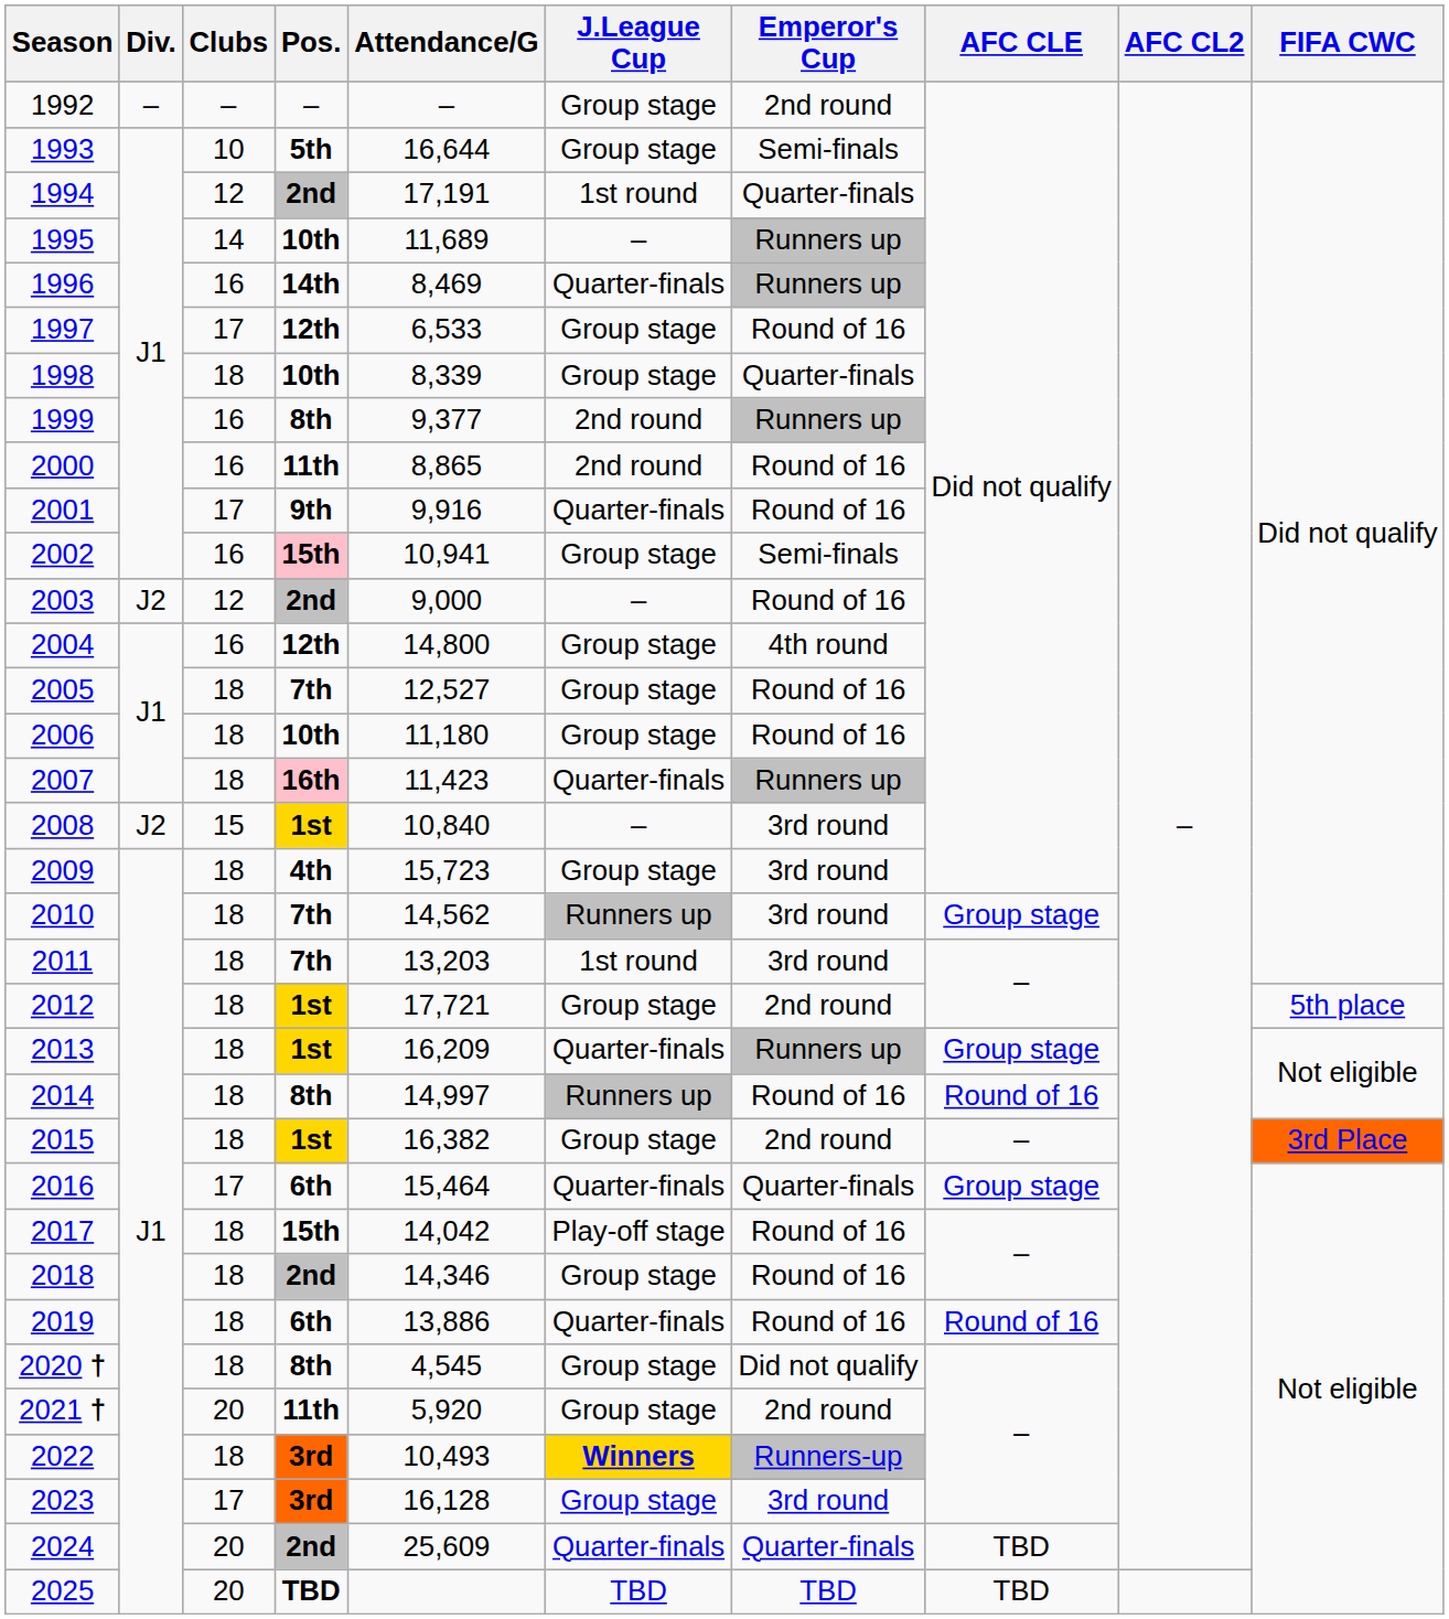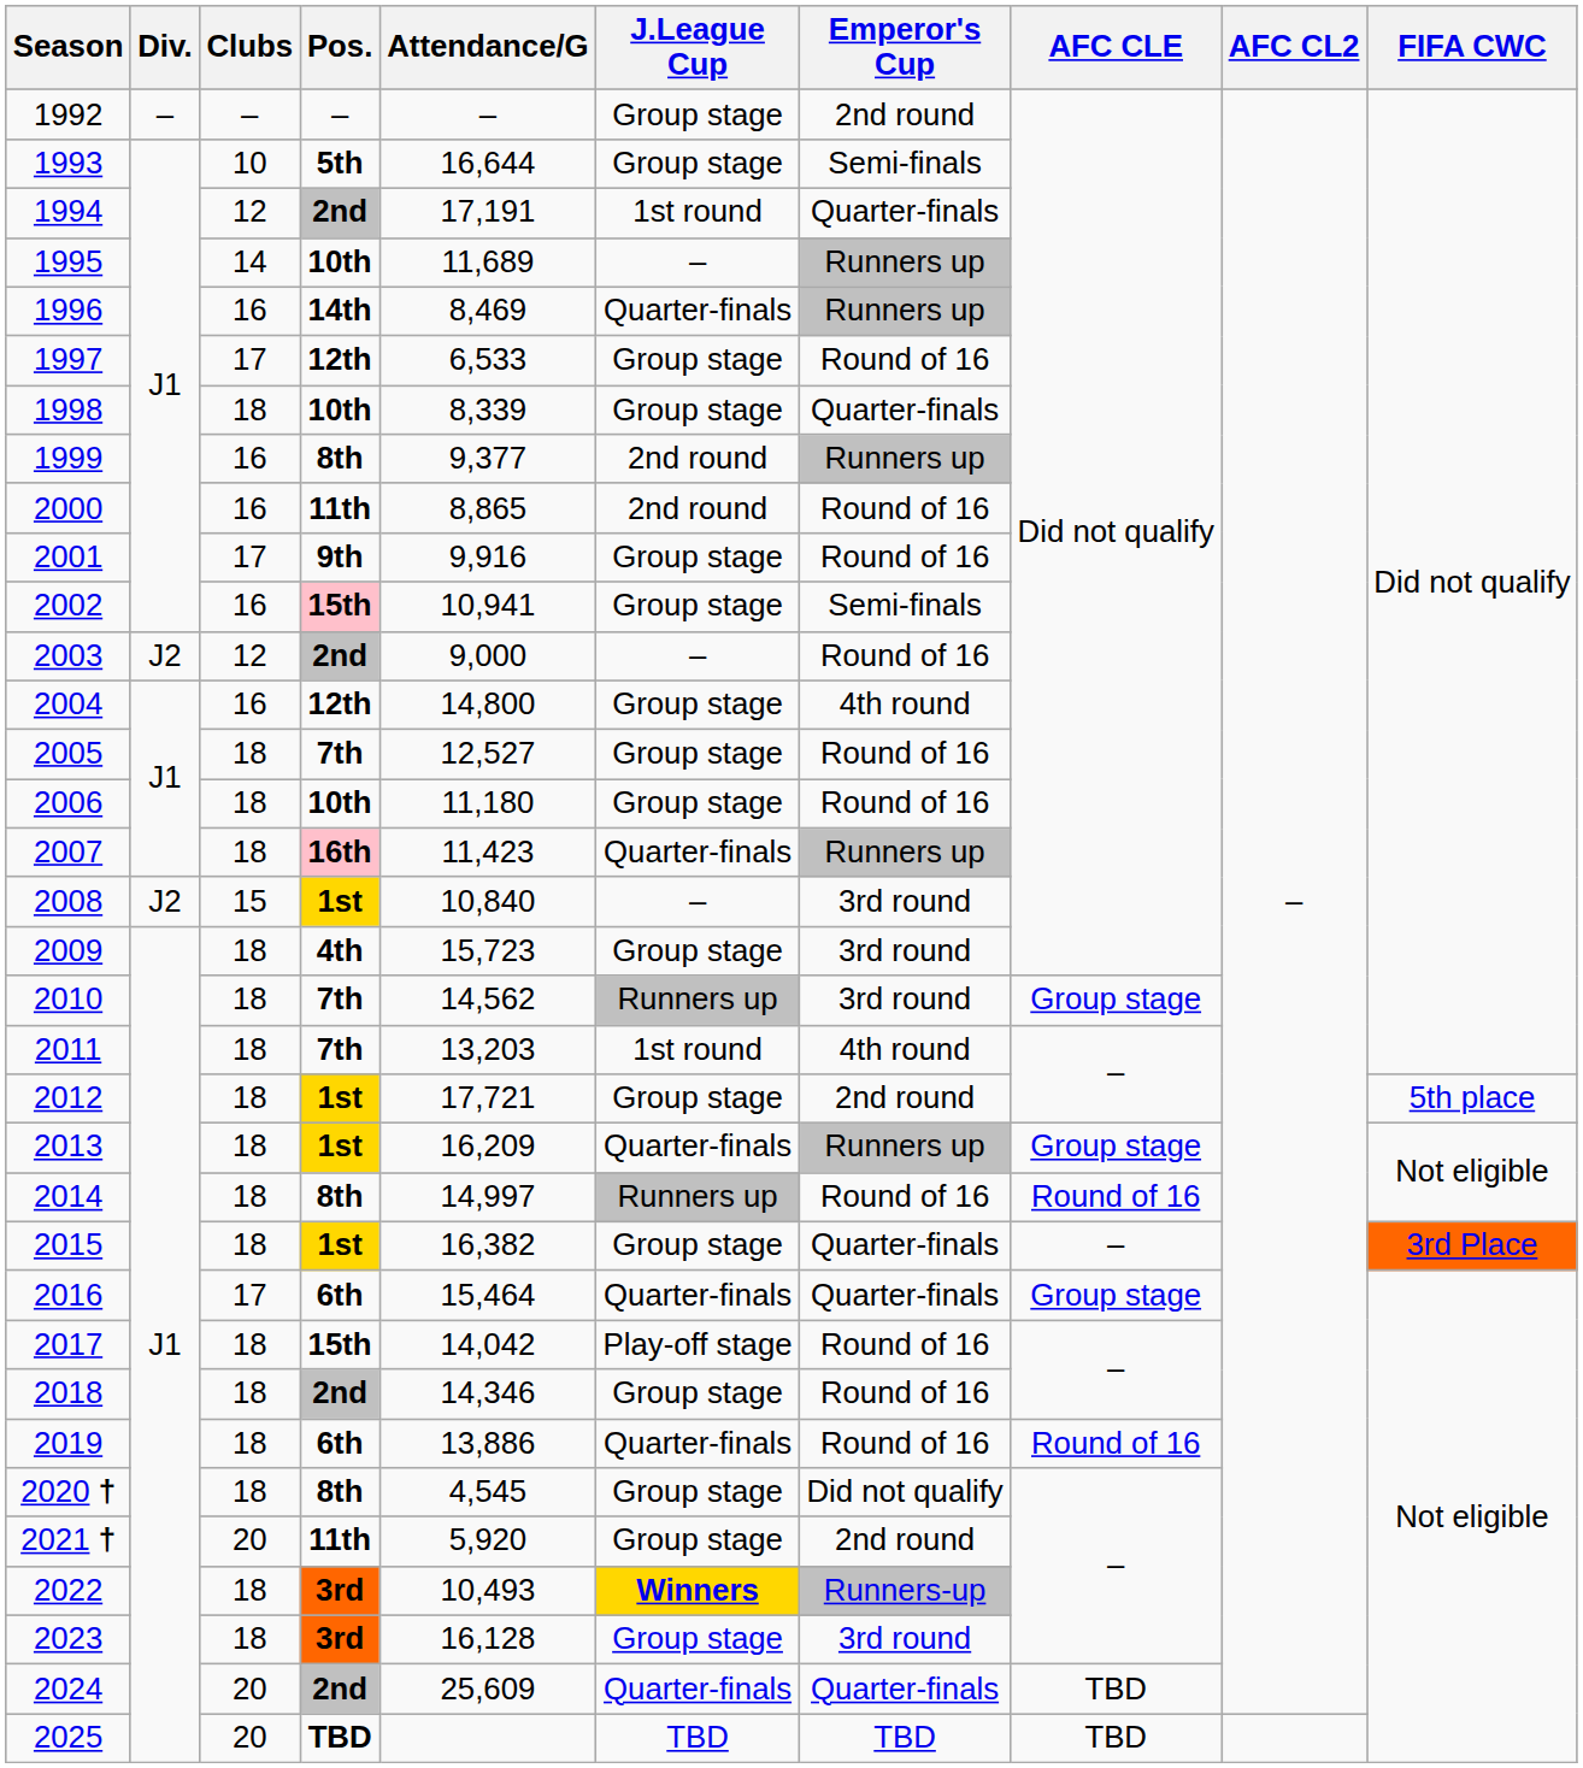2001 | J.League Cup: Quarter-finals -> Group stage
2011 | Emperor's Cup: 3rd round -> 4th round
2015 | Emperor's Cup: 2nd round -> Quarter-finals
2023 | Clubs: 17 -> 18
